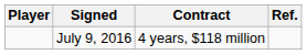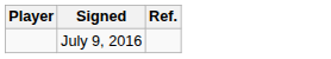- column: Contract | 4 years, $118 million
